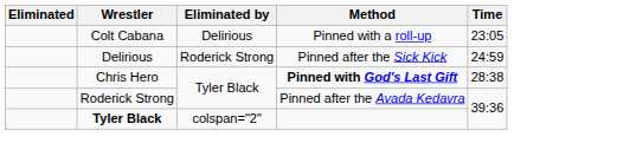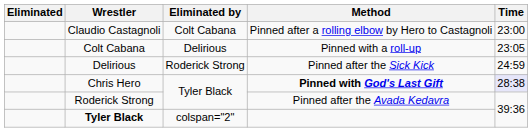+ row: Claudio Castagnoli | Colt Cabana | Pinned after a rolling elbow by Hero to Castagnoli | 23:00
Chris Hero | Time: no background -> lavender background
